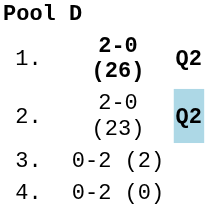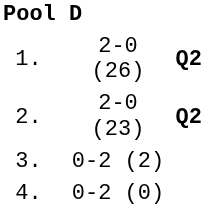1. | column 2: bold -> normal
2. | column 3: lightblue background -> no background
